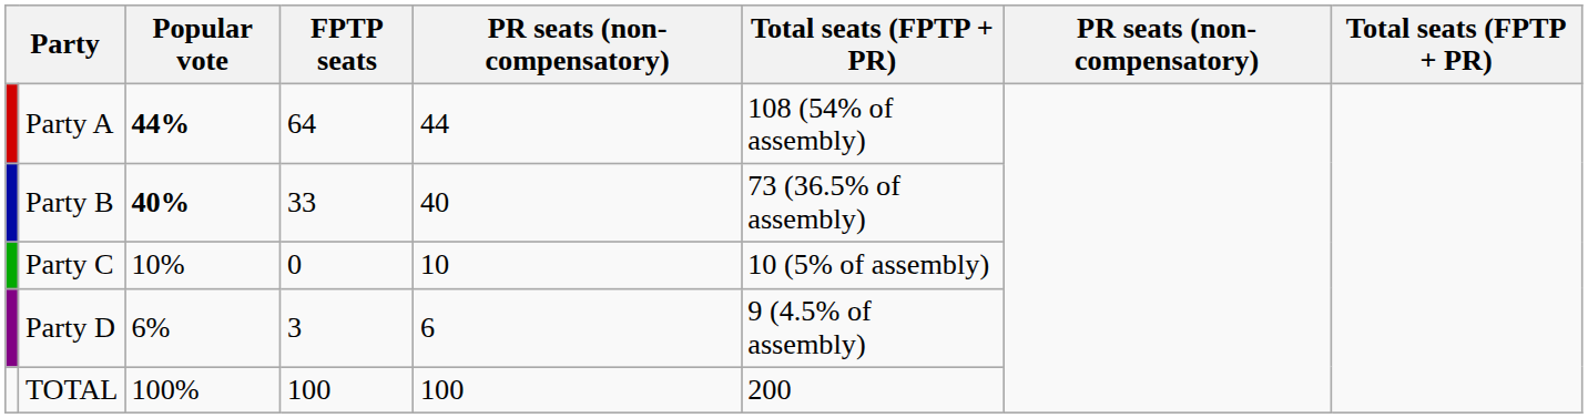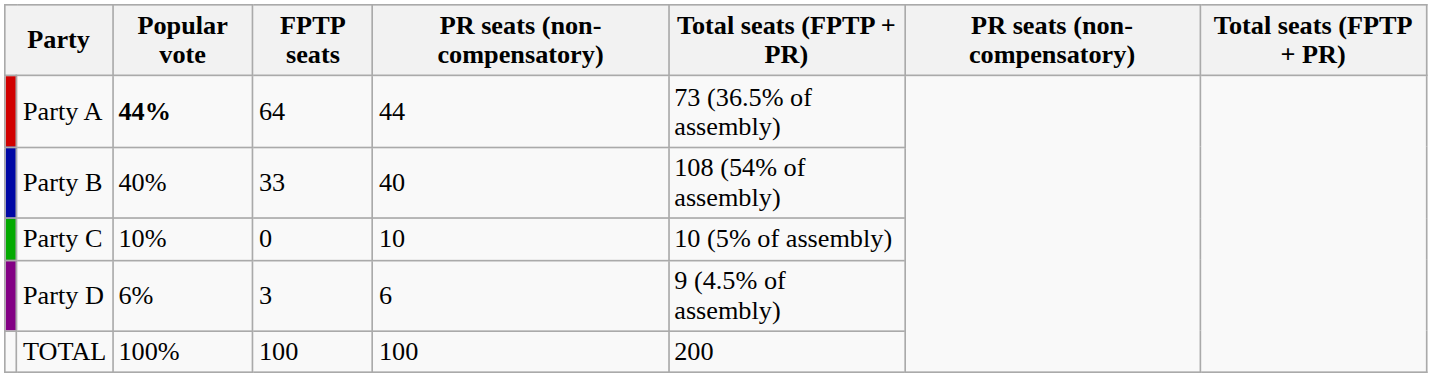Party A | column 6: 108 (54% of assembly) -> 73 (36.5% of assembly)
Party B | Popular vote: bold -> normal
Party B | column 6: 73 (36.5% of assembly) -> 108 (54% of assembly)
